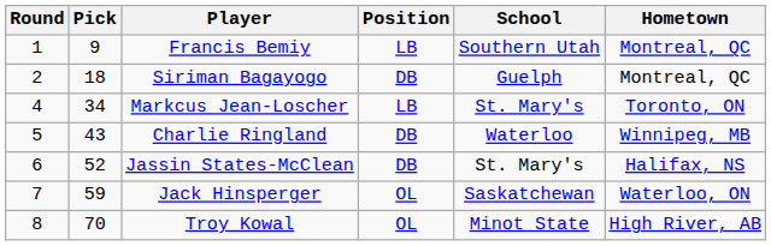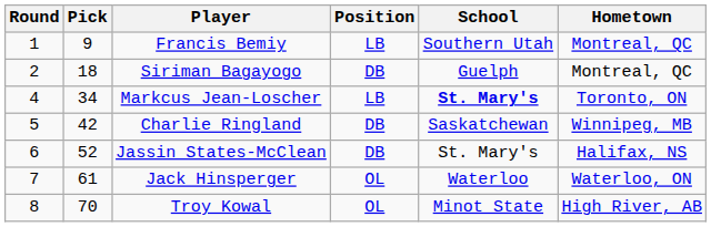Markcus Jean-Loscher | School: normal -> bold
Charlie Ringland | Pick: 43 -> 42
Charlie Ringland | School: Waterloo -> Saskatchewan
Jack Hinsperger | Pick: 59 -> 61
Jack Hinsperger | School: Saskatchewan -> Waterloo
